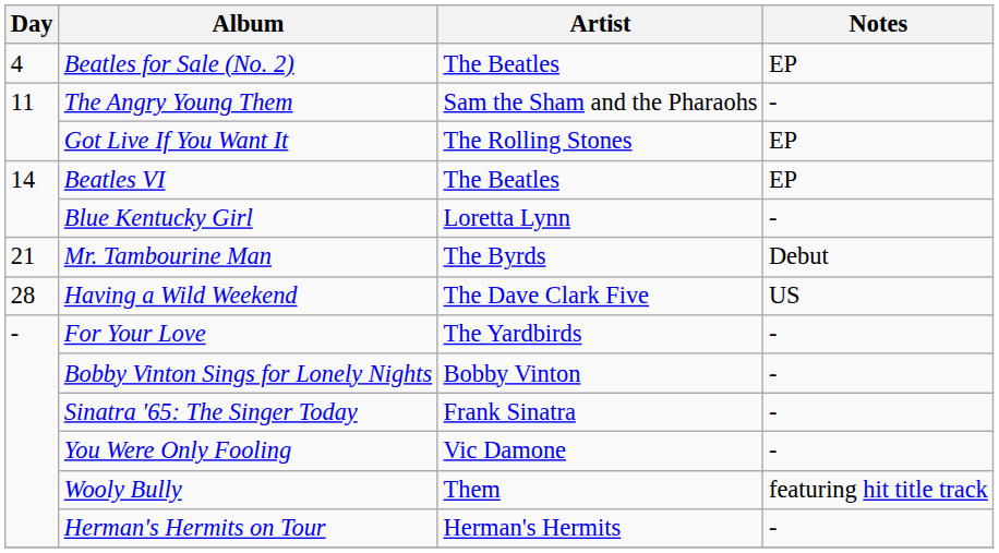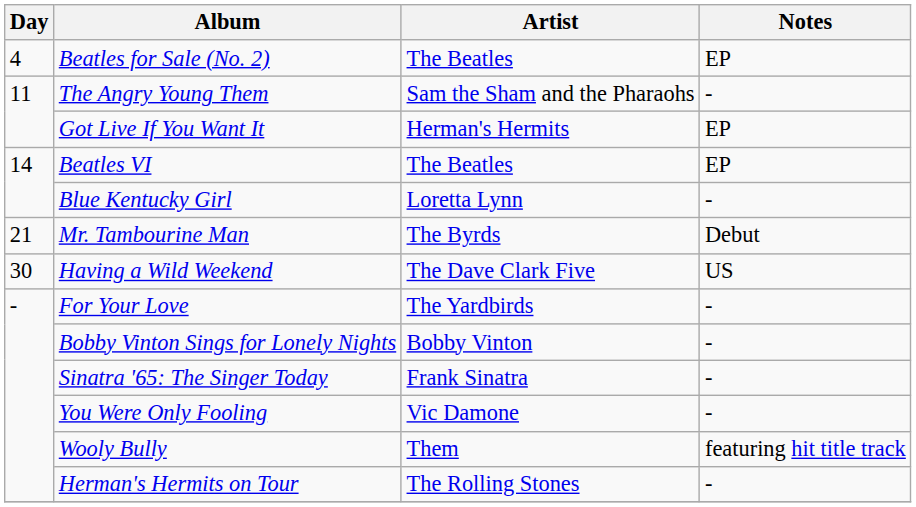Got Live If You Want It | Artist: The Rolling Stones -> Herman's Hermits
Having a Wild Weekend | Day: 28 -> 30
Herman's Hermits on Tour | Artist: Herman's Hermits -> The Rolling Stones
